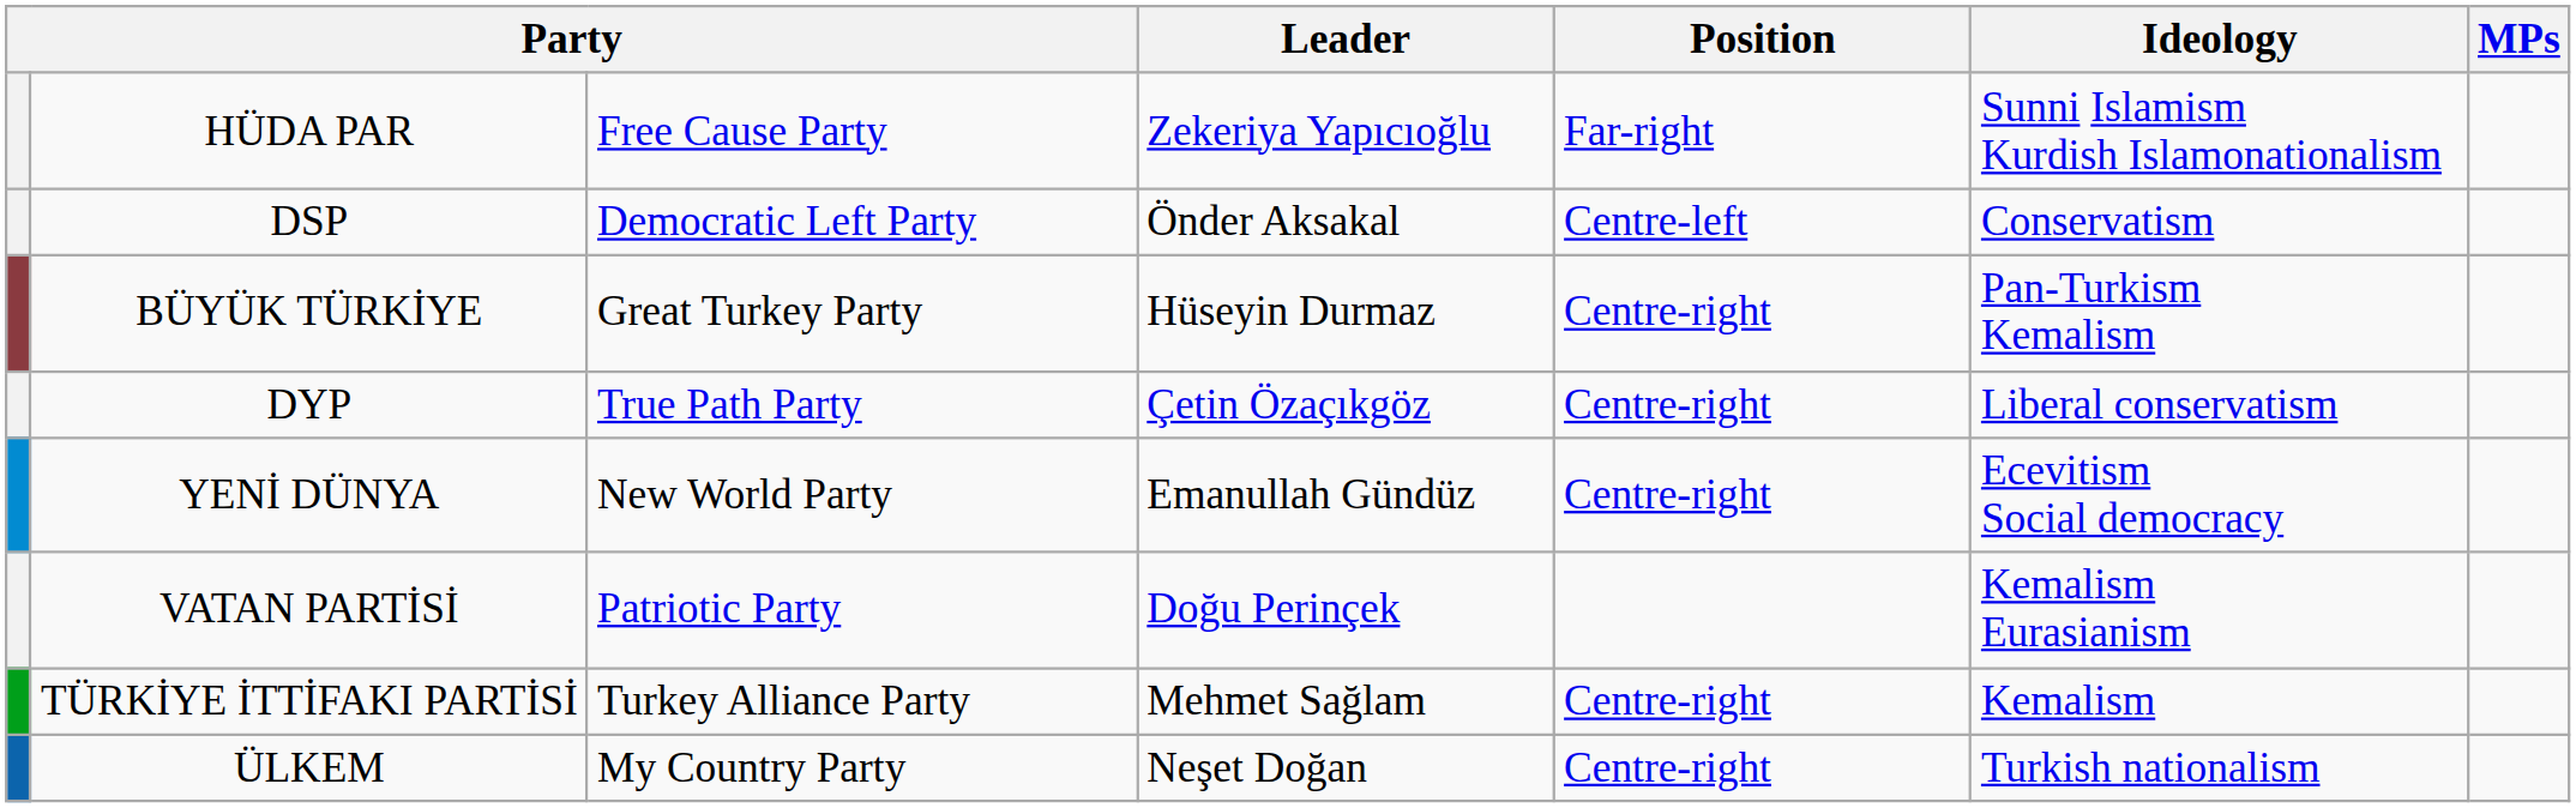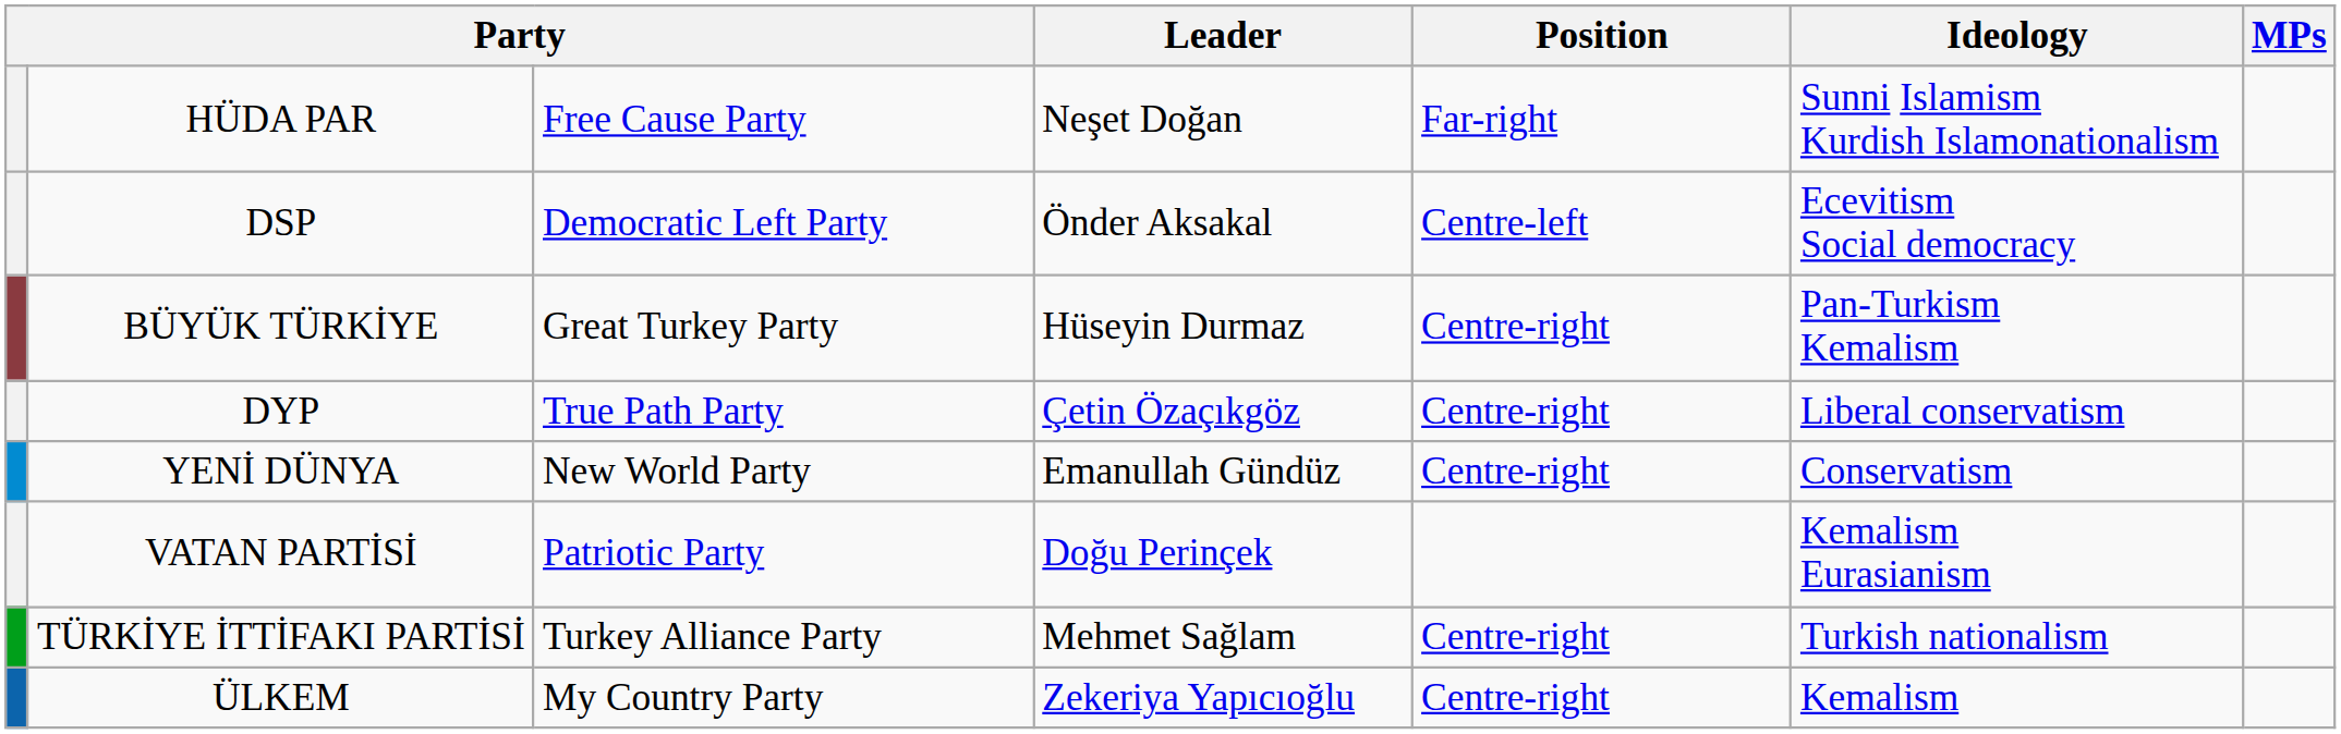HÜDA PAR | Leader: Zekeriya Yapıcıoğlu -> Neşet Doğan
DSP | Ideology: Conservatism -> Ecevitism Social democracy
YENİ DÜNYA | Ideology: Ecevitism Social democracy -> Conservatism
TÜRKİYE İTTİFAKI PARTİSİ | Ideology: Kemalism -> Turkish nationalism
ÜLKEM | Leader: Neşet Doğan -> Zekeriya Yapıcıoğlu
ÜLKEM | Ideology: Turkish nationalism -> Kemalism
